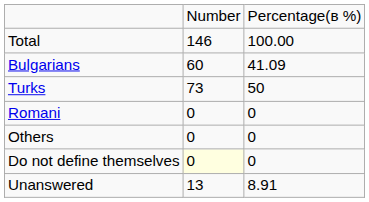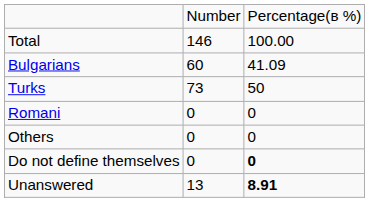Do not define themselves | column 2: lightyellow background -> no background
Do not define themselves | column 3: normal -> bold
Unanswered | column 3: normal -> bold
